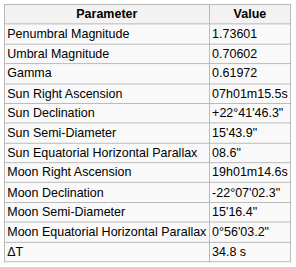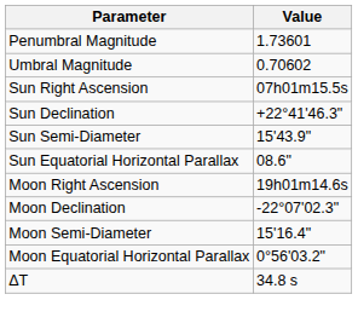- row: Gamma | 0.61972
